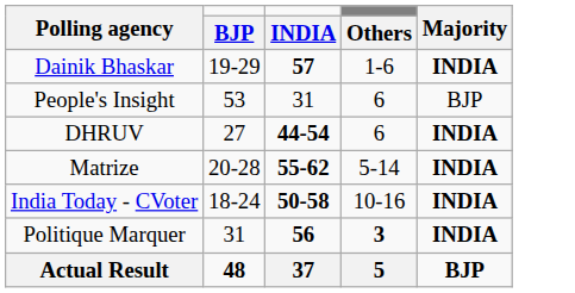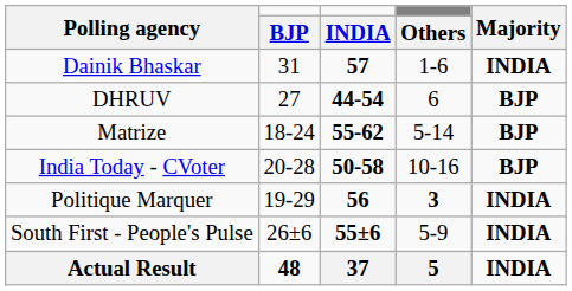Dainik Bhaskar | BJP: 19-29 -> 31
- row: People's Insight | 53 | 31 | 6 | BJP
DHRUV | Majority: INDIA -> BJP
Matrize | BJP: 20-28 -> 18-24
Matrize | Majority: INDIA -> BJP
India Today - CVoter | BJP: 18-24 -> 20-28
India Today - CVoter | Majority: INDIA -> BJP
Politique Marquer | BJP: 31 -> 19-29
+ row: South First - People's Pulse | 26±6 | 55±6 | 5-9 | INDIA
Actual Result | Majority: BJP -> INDIA
